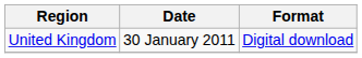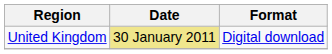United Kingdom | Date: no background -> khaki background
